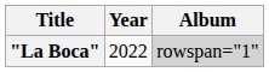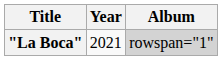"La Boca" | Year: 2022 -> 2021
